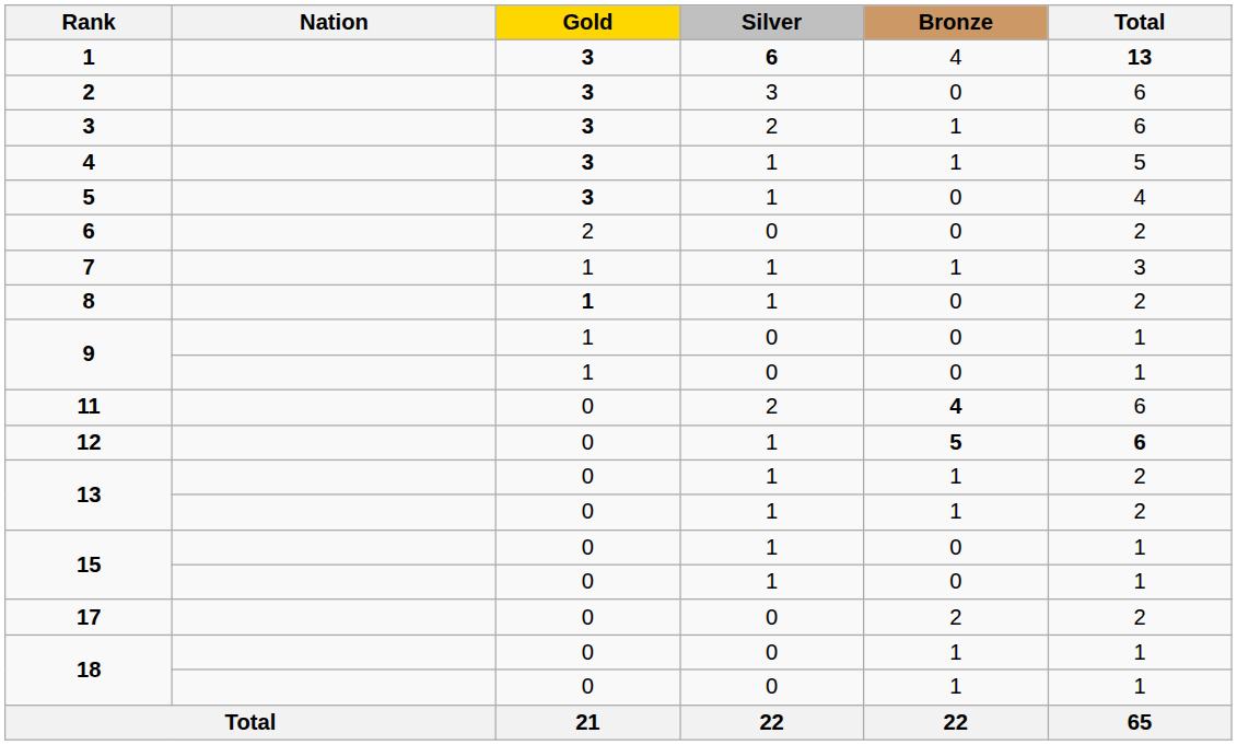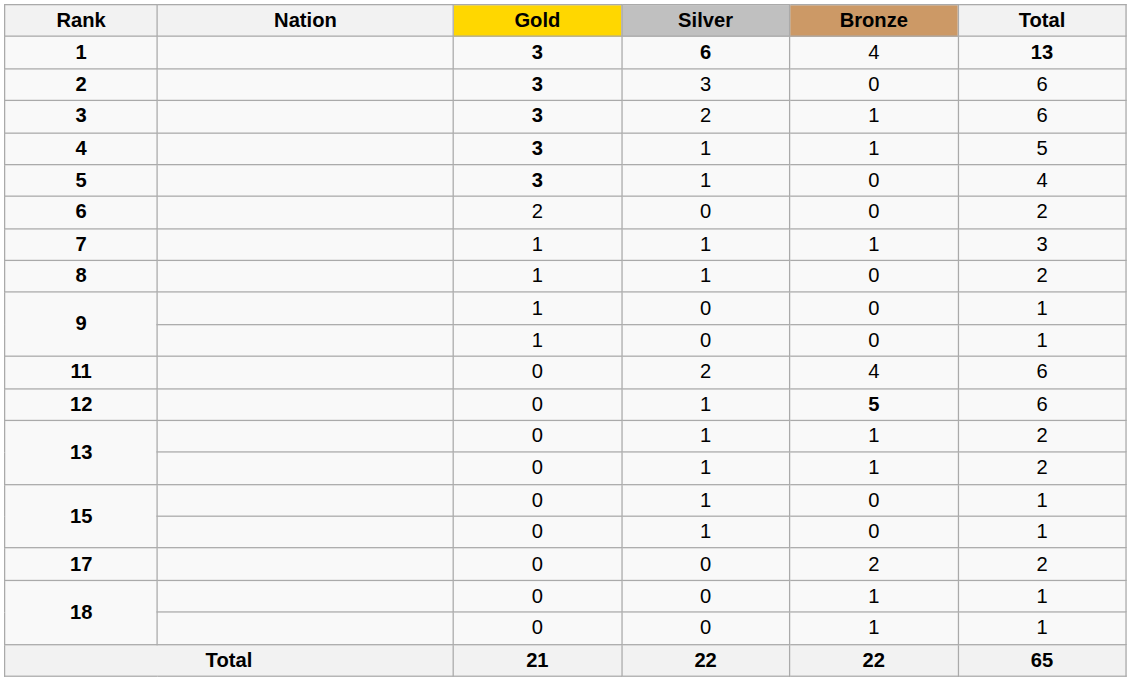8 | Gold: bold -> normal
11 | Bronze: bold -> normal
12 | Total: bold -> normal
